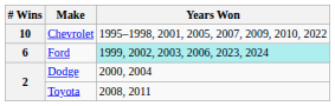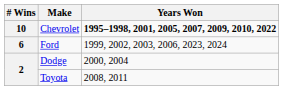Chevrolet | Years Won: normal -> bold
Ford | Years Won: paleturquoise background -> no background
